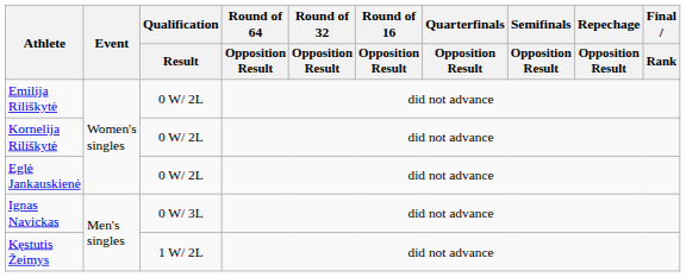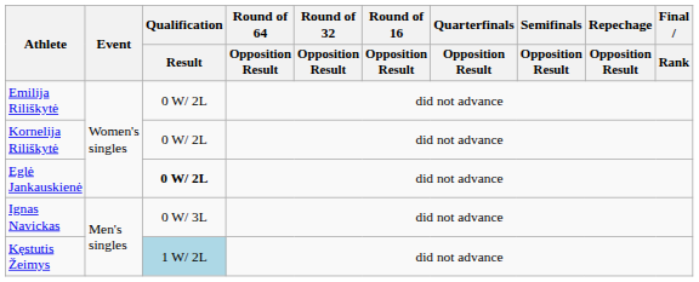Eglė Jankauskienė | Qualification / Result: normal -> bold
Kęstutis Žeimys | Qualification / Result: no background -> lightblue background
